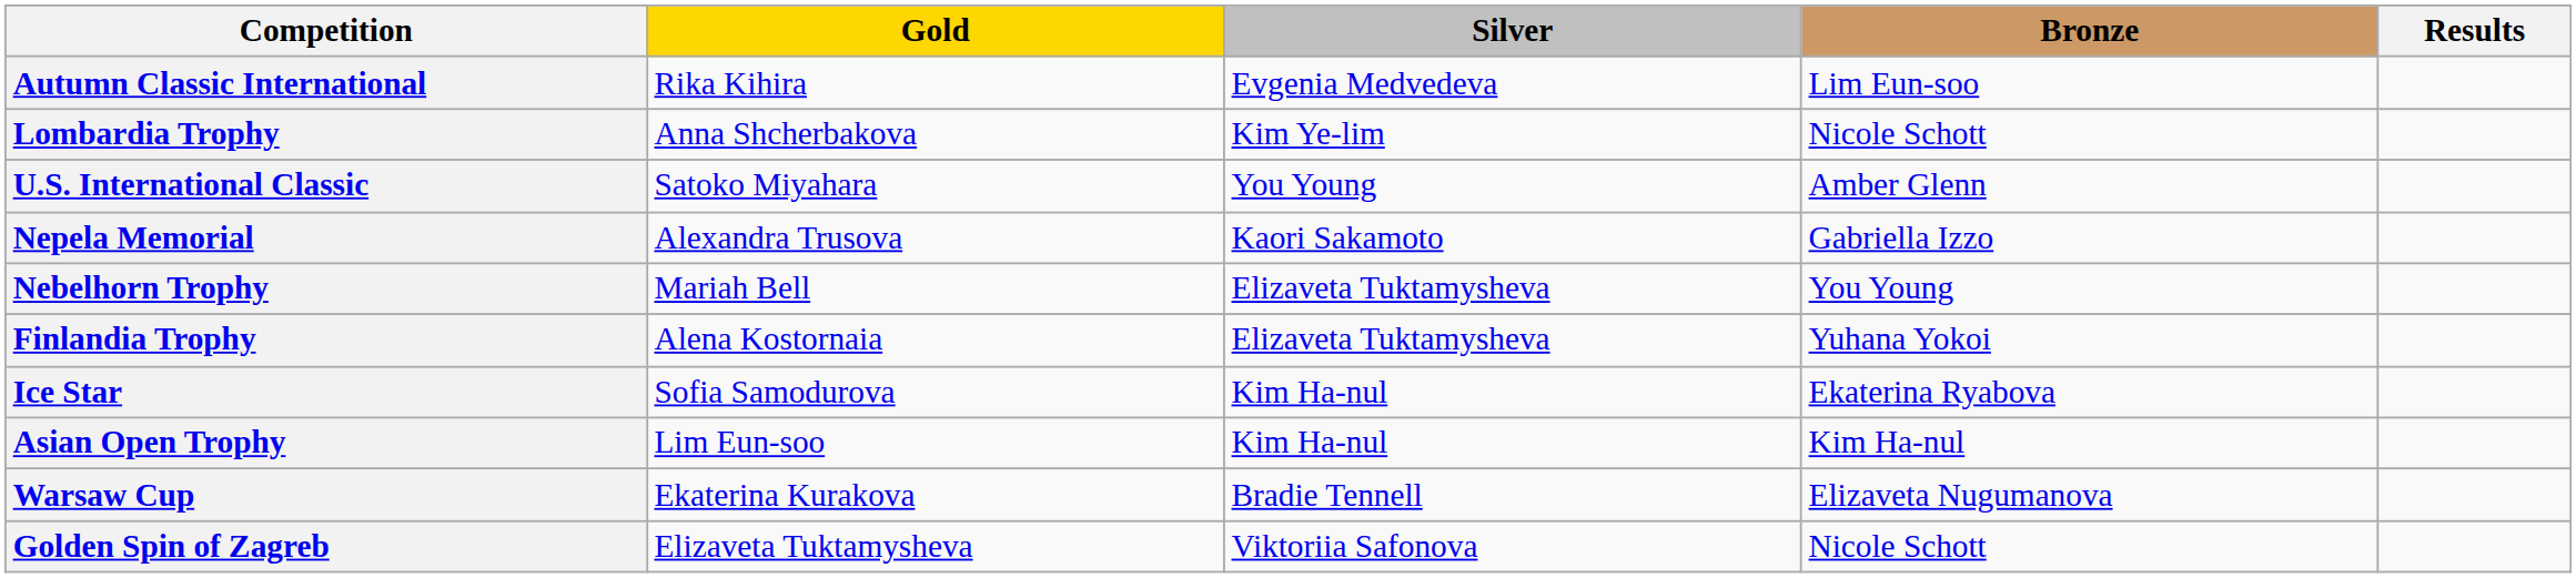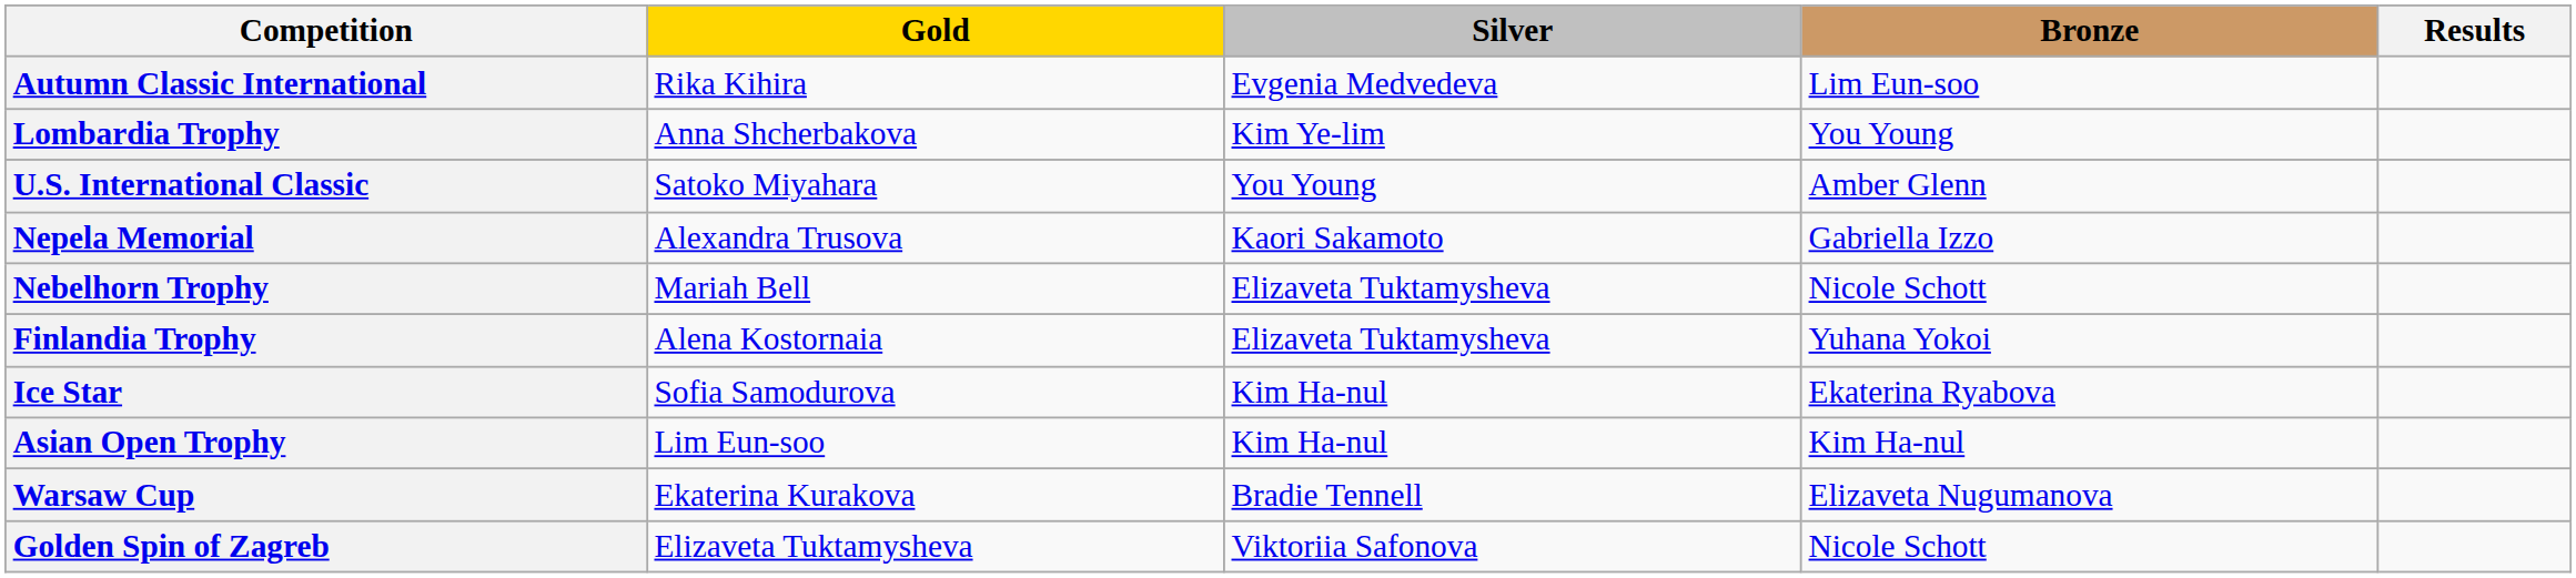Lombardia Trophy | Bronze: Nicole Schott -> You Young
Nebelhorn Trophy | Bronze: You Young -> Nicole Schott
